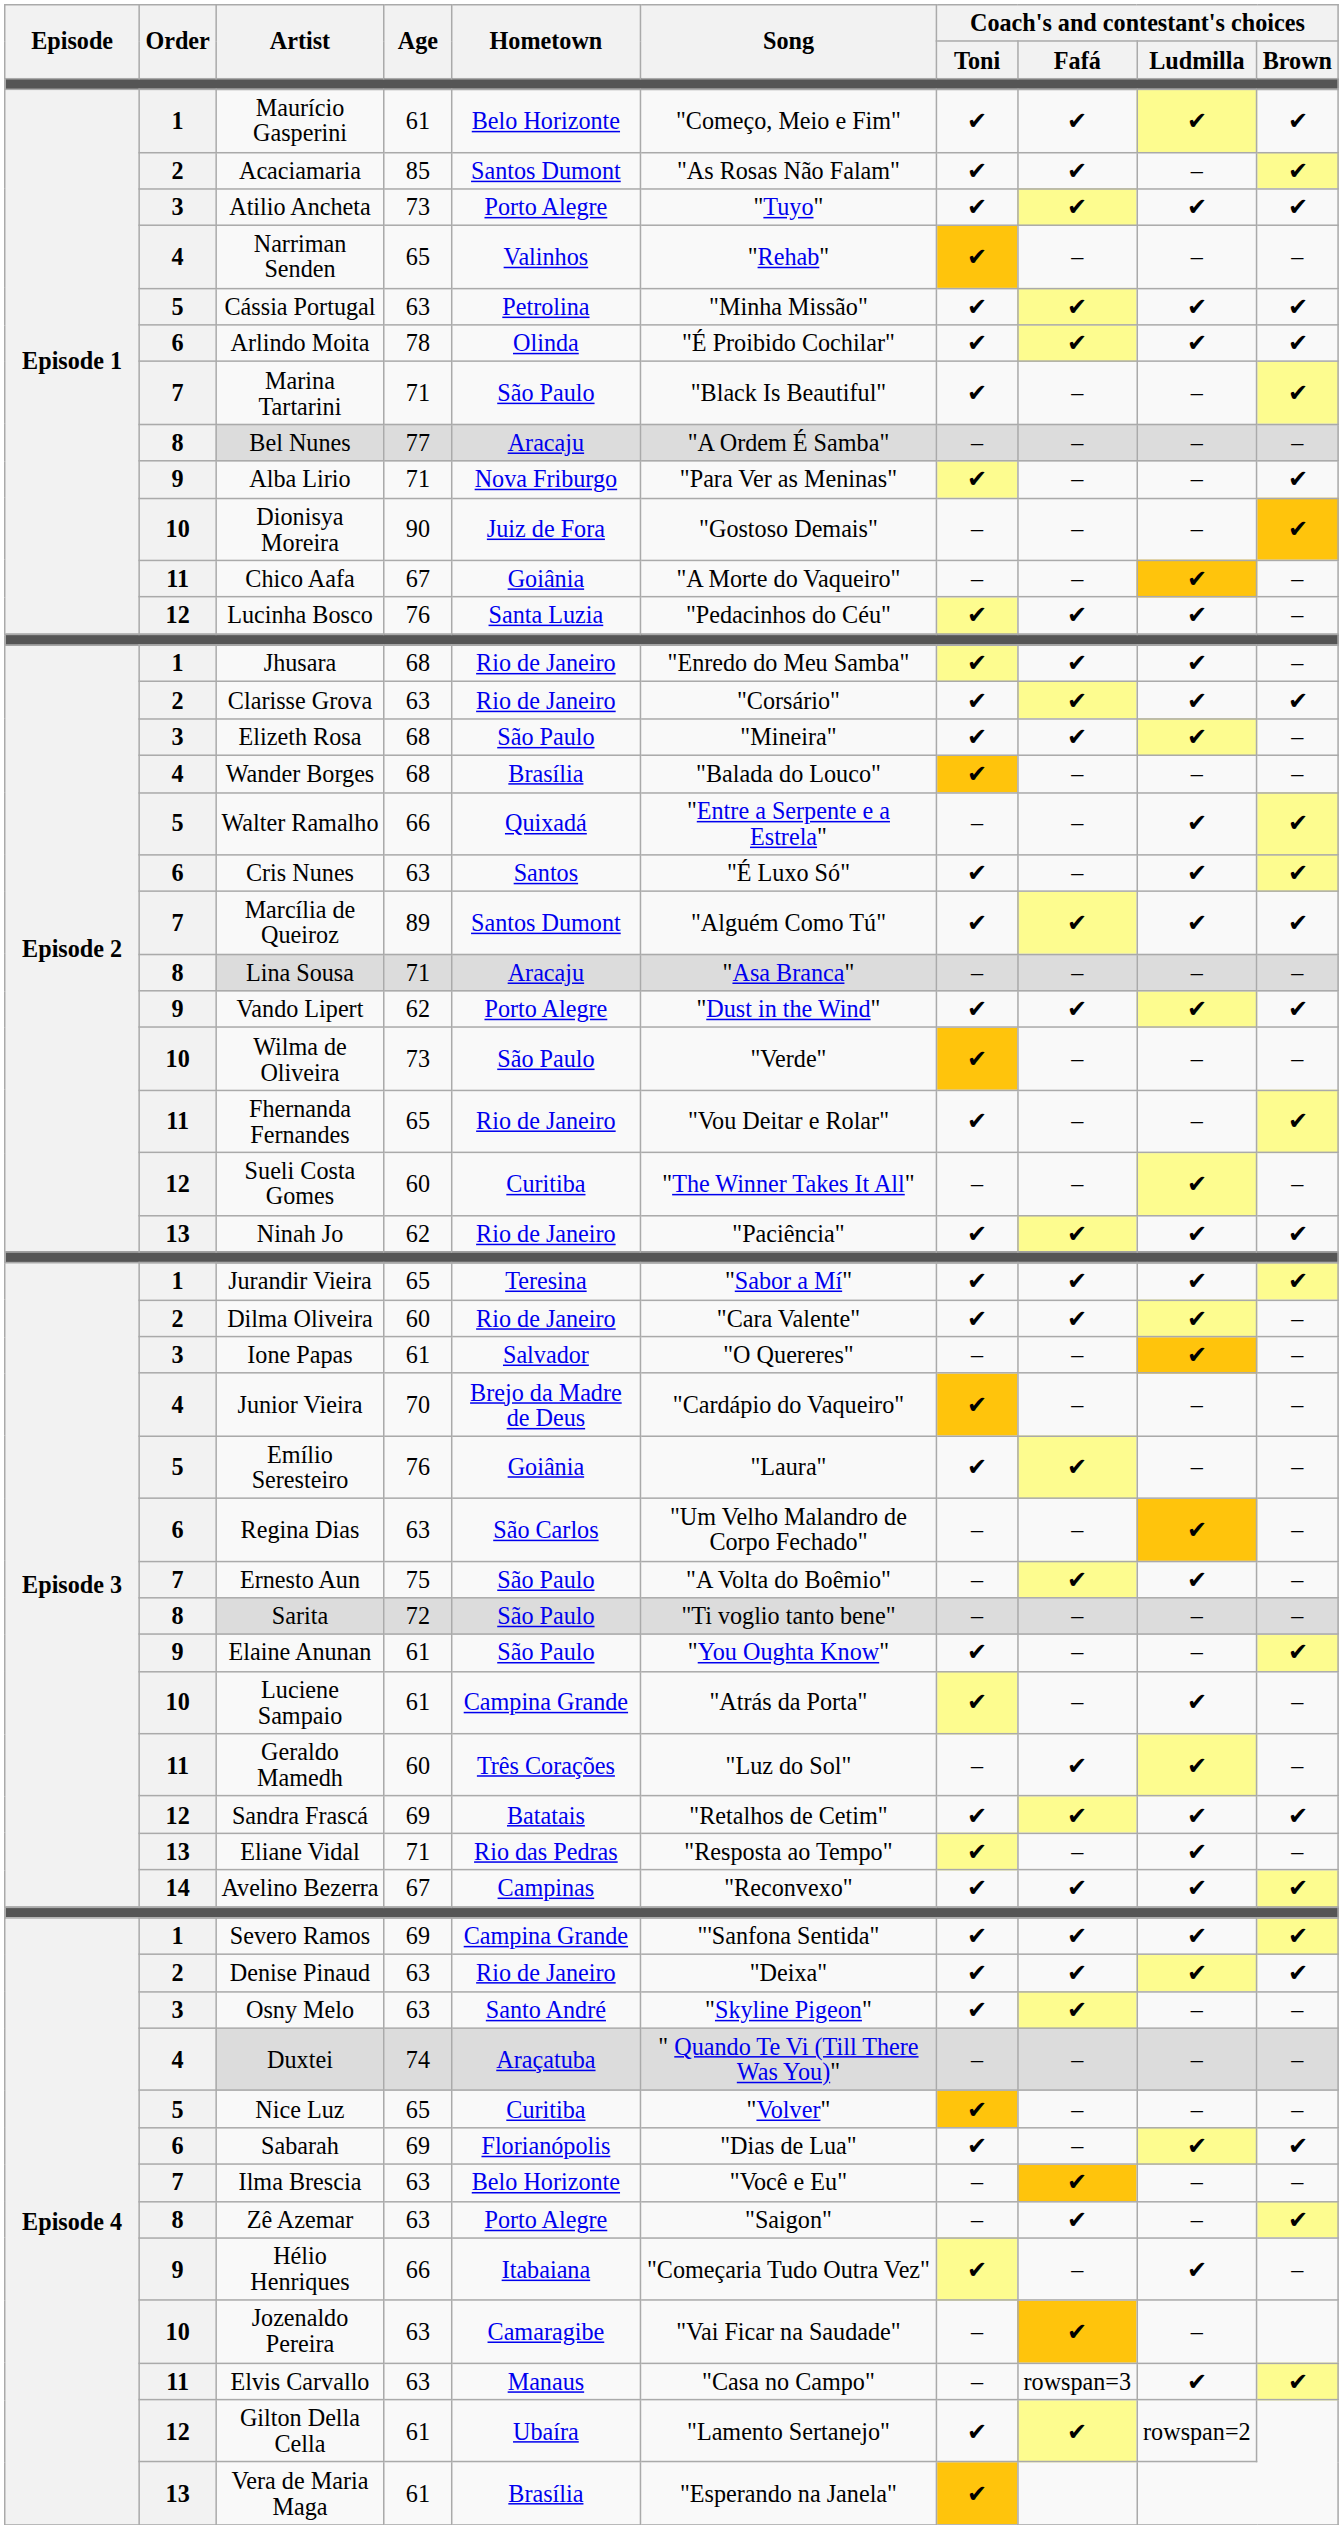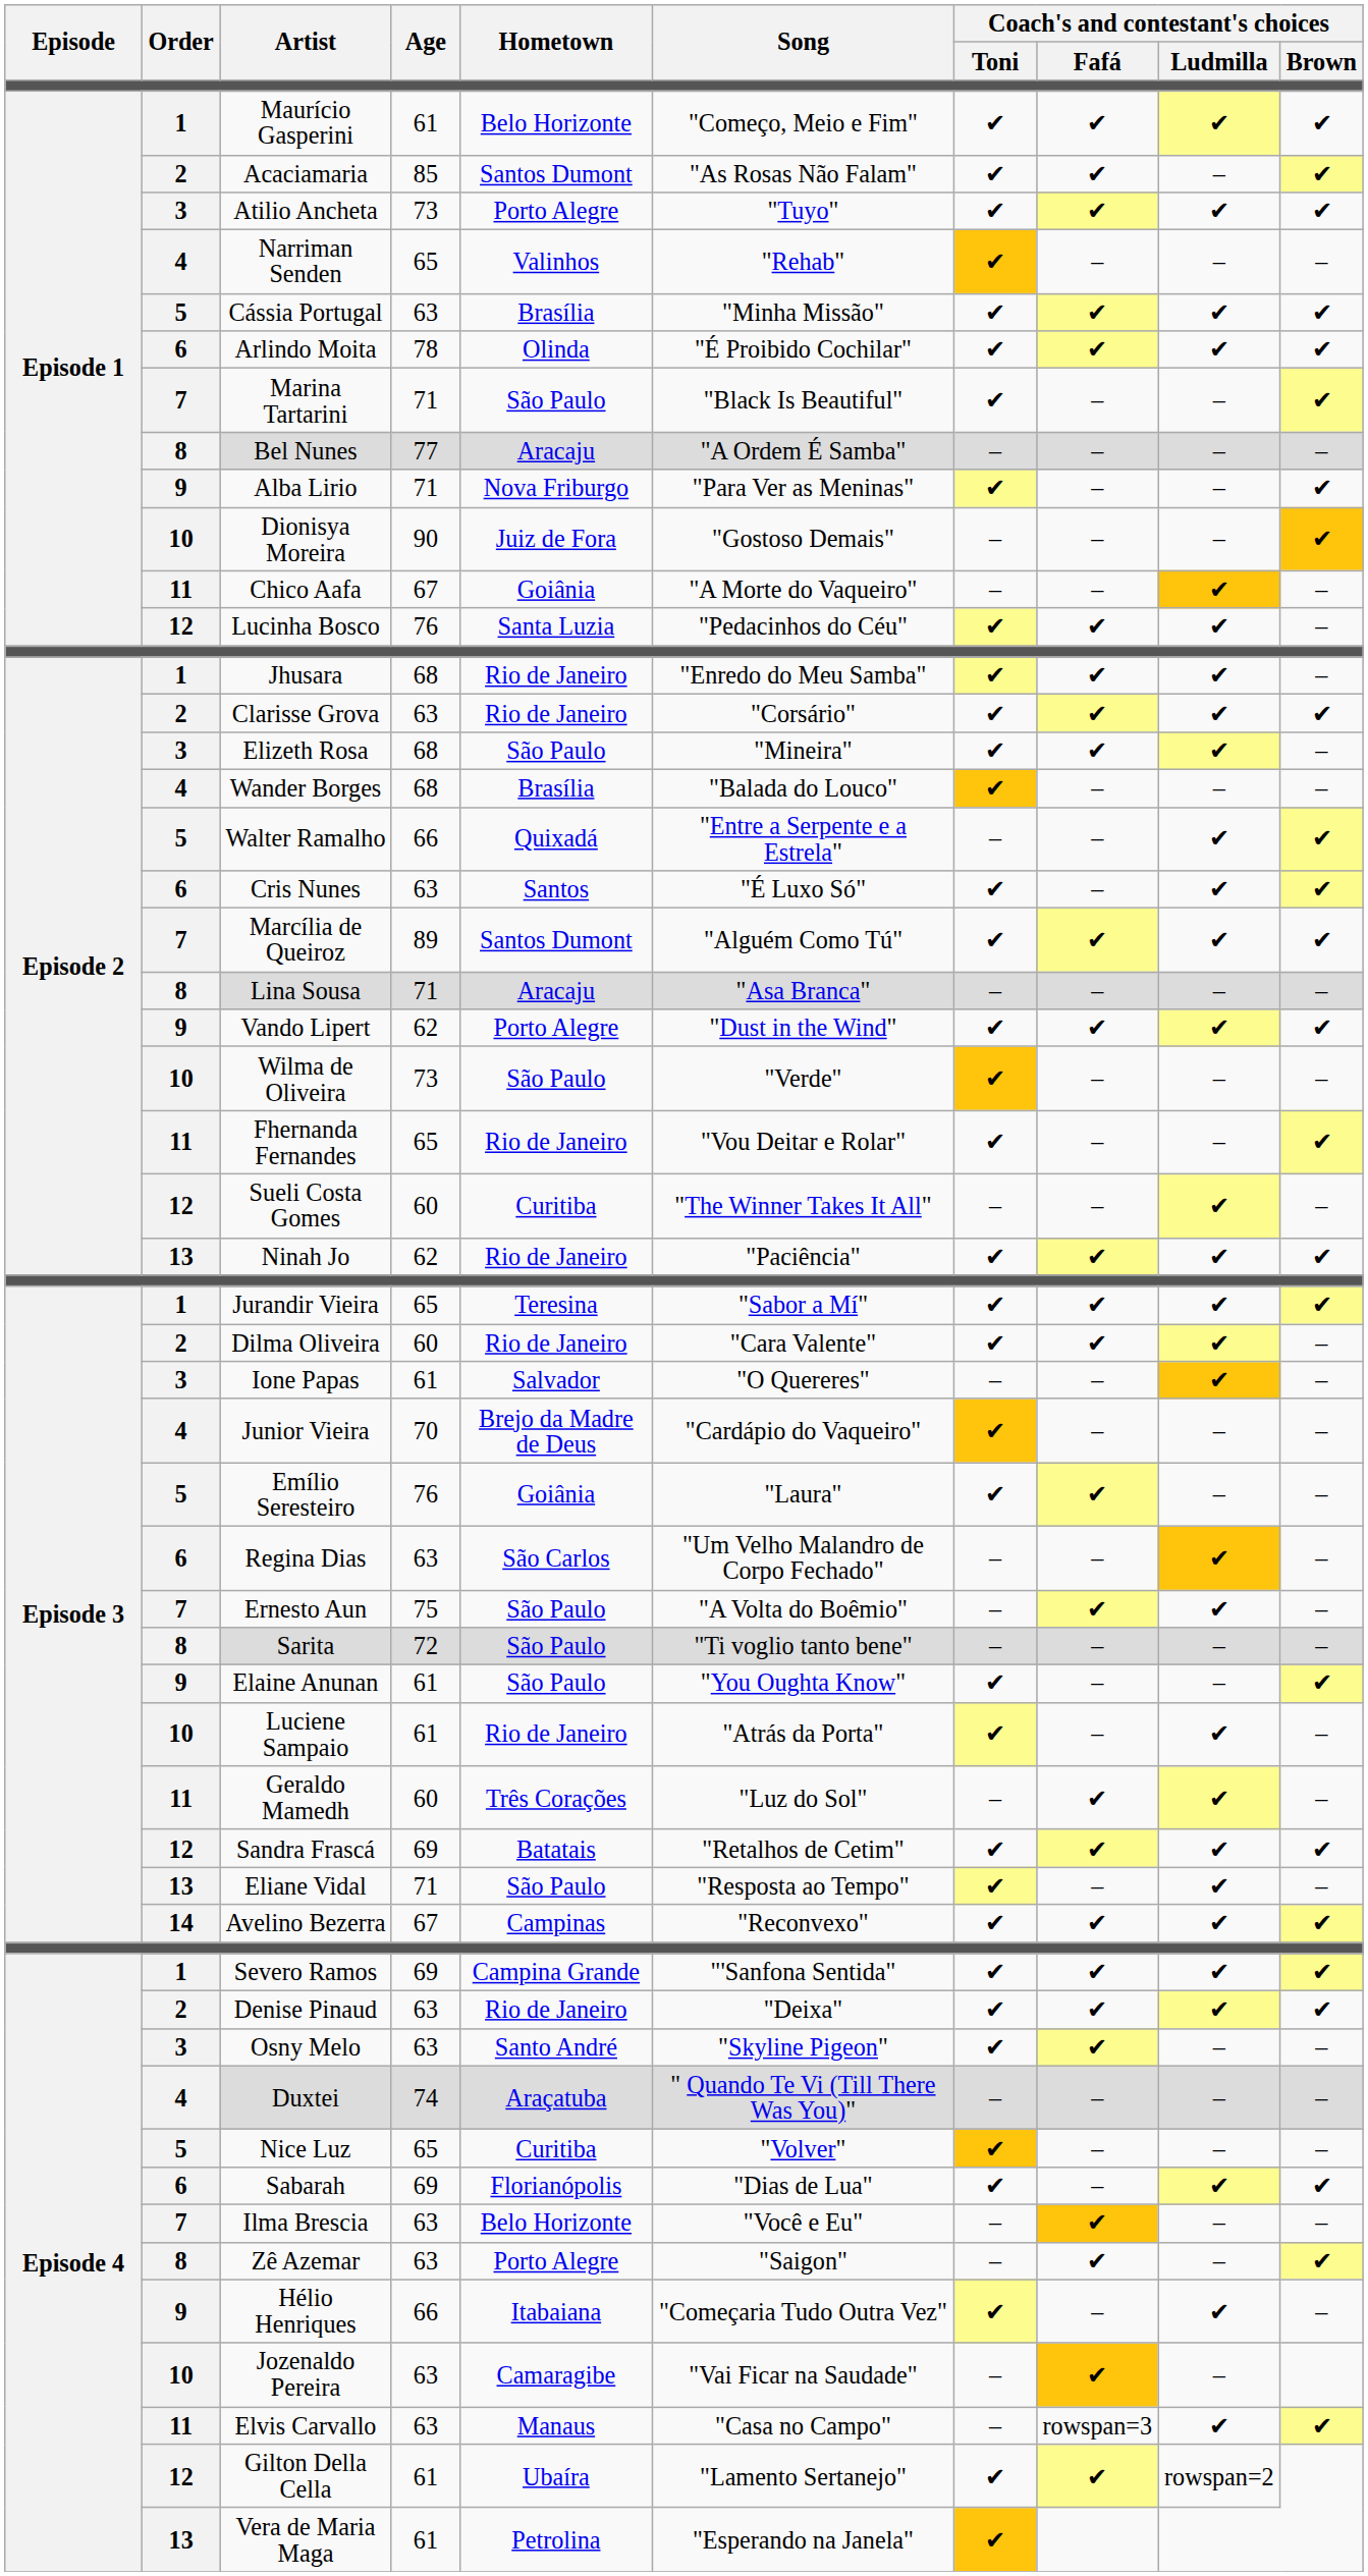Cássia Portugal | Hometown: Petrolina -> Brasília
Luciene Sampaio | Hometown: Campina Grande -> Rio de Janeiro
Eliane Vidal | Hometown: Rio das Pedras -> São Paulo
Vera de Maria Maga | Hometown: Brasília -> Petrolina
